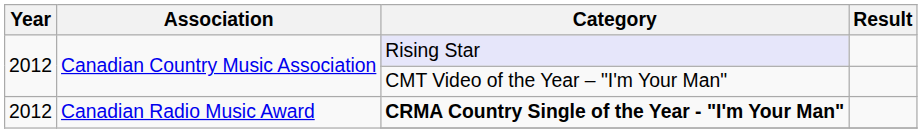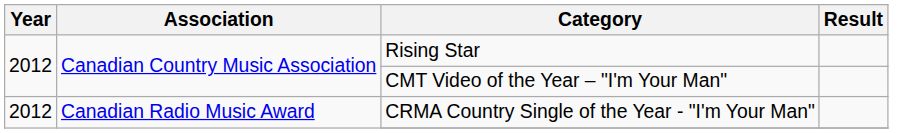Rising Star | Category: lavender background -> no background
CRMA Country Single of the Year - "I'm Your Man" | Category: bold -> normal
